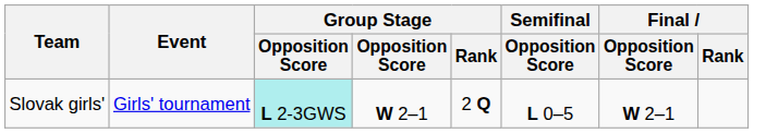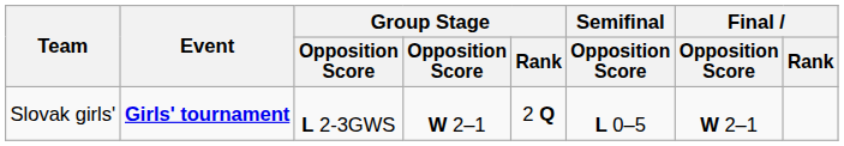Slovak girls' | Event: normal -> bold
Slovak girls' | column 3: paleturquoise background -> no background
